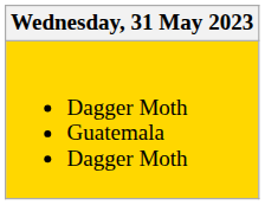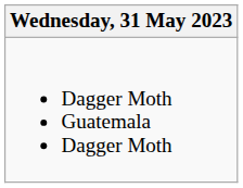row 2 | column 1: gold background -> no background
